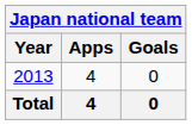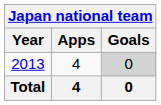2013 | Goals: no background -> lightgrey background
